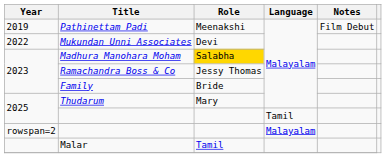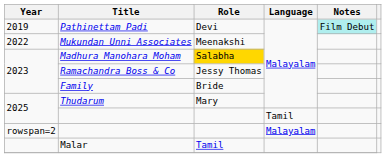Pathinettam Padi | Role: Meenakshi -> Devi
Pathinettam Padi | Notes: no background -> paleturquoise background
Mukundan Unni Associates | Role: Devi -> Meenakshi
